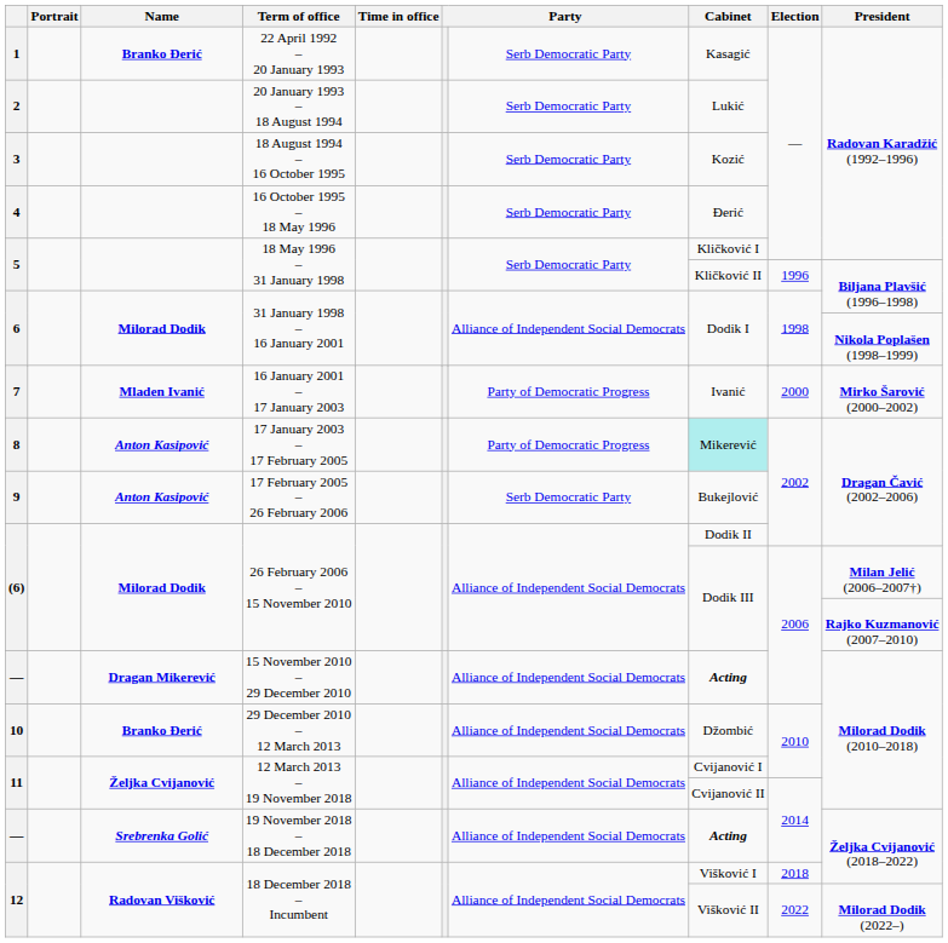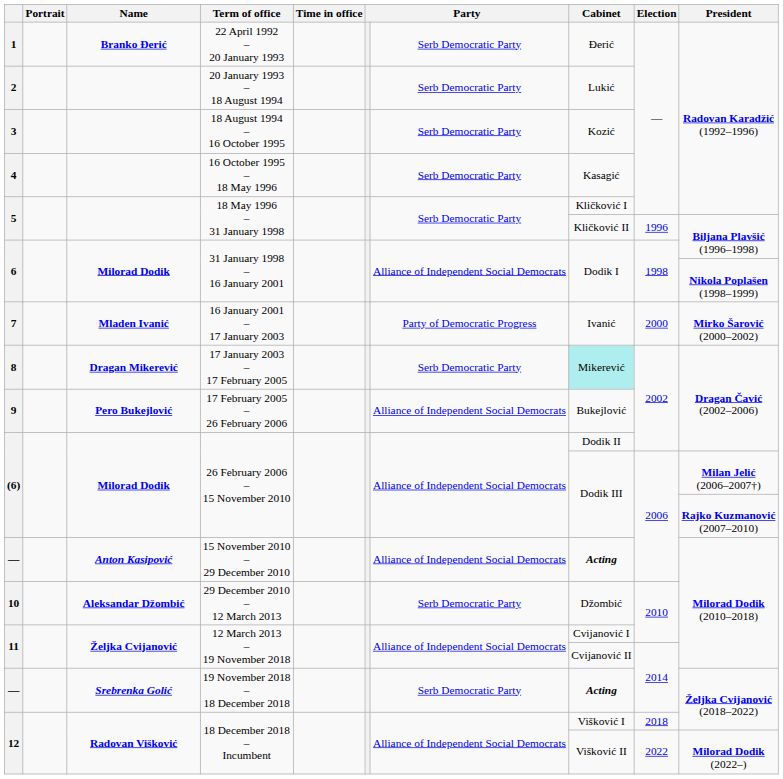22 April 1992 – 20 January 1993 | Cabinet: Kasagić -> Đerić
16 October 1995 – 18 May 1996 | Cabinet: Đerić -> Kasagić
17 January 2003 – 17 February 2005 | Name: Anton Kasipović -> Dragan Mikerević
17 January 2003 – 17 February 2005 | column 7: Party of Democratic Progress -> Serb Democratic Party
17 February 2005 – 26 February 2006 | Name: Anton Kasipović -> Pero Bukejlović
17 February 2005 – 26 February 2006 | column 7: Serb Democratic Party -> Alliance of Independent Social Democrats
15 November 2010 – 29 December 2010 | Name: Dragan Mikerević -> Anton Kasipović
29 December 2010 – 12 March 2013 | Name: Branko Đerić -> Aleksandar Džombić
29 December 2010 – 12 March 2013 | column 7: Alliance of Independent Social Democrats -> Serb Democratic Party
19 November 2018 – 18 December 2018 | column 7: Alliance of Independent Social Democrats -> Serb Democratic Party
